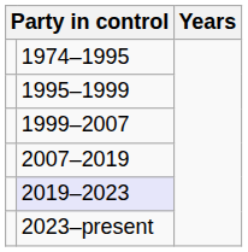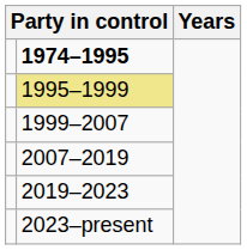1974–1995 | column 2: normal -> bold
1995–1999 | column 2: no background -> khaki background
2019–2023 | column 2: lavender background -> no background
